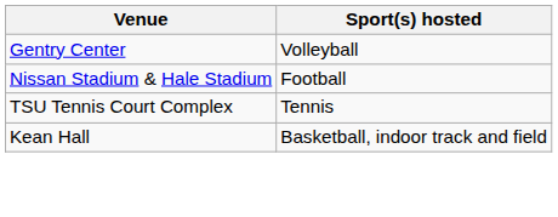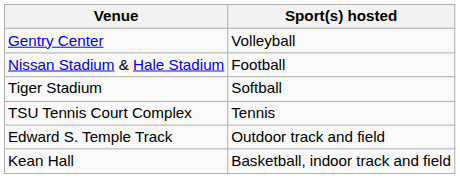+ row: Tiger Stadium | Softball
+ row: Edward S. Temple Track | Outdoor track and field
